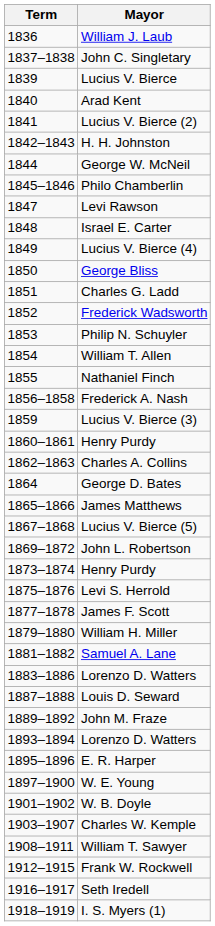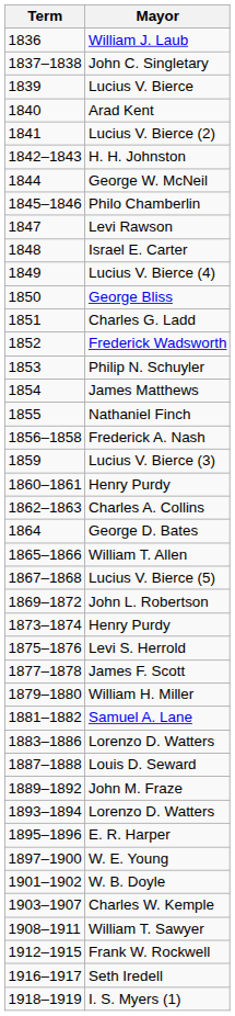row 17 | Mayor: William T. Allen -> James Matthews
row 24 | Mayor: James Matthews -> William T. Allen
